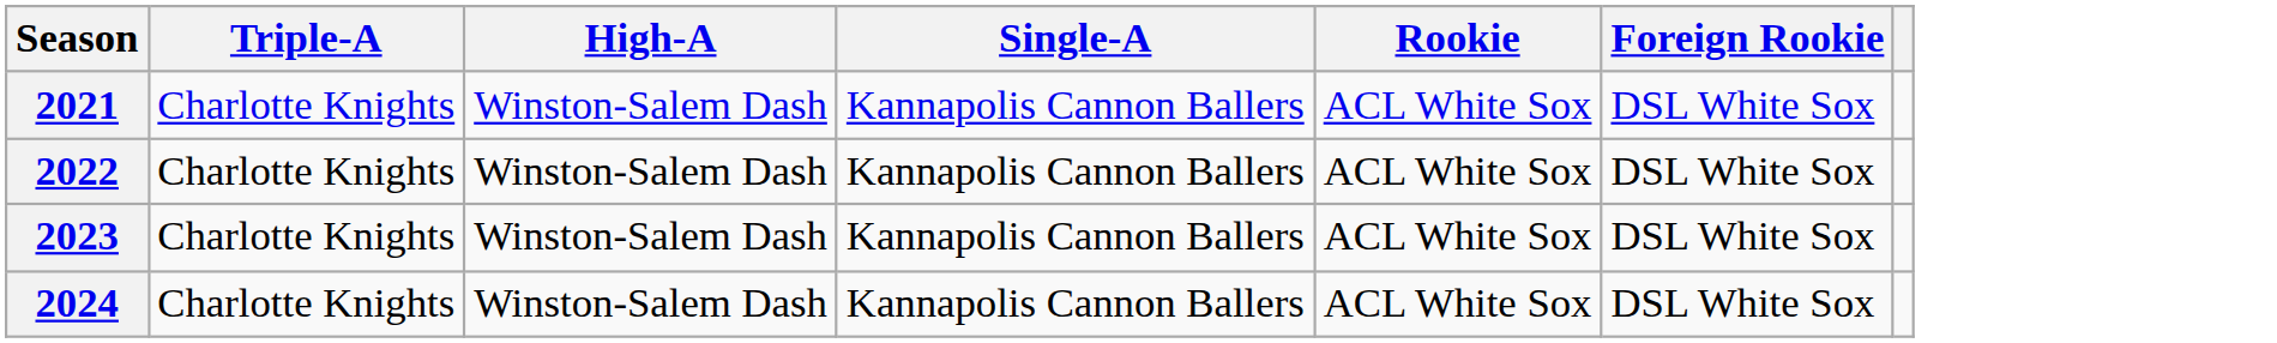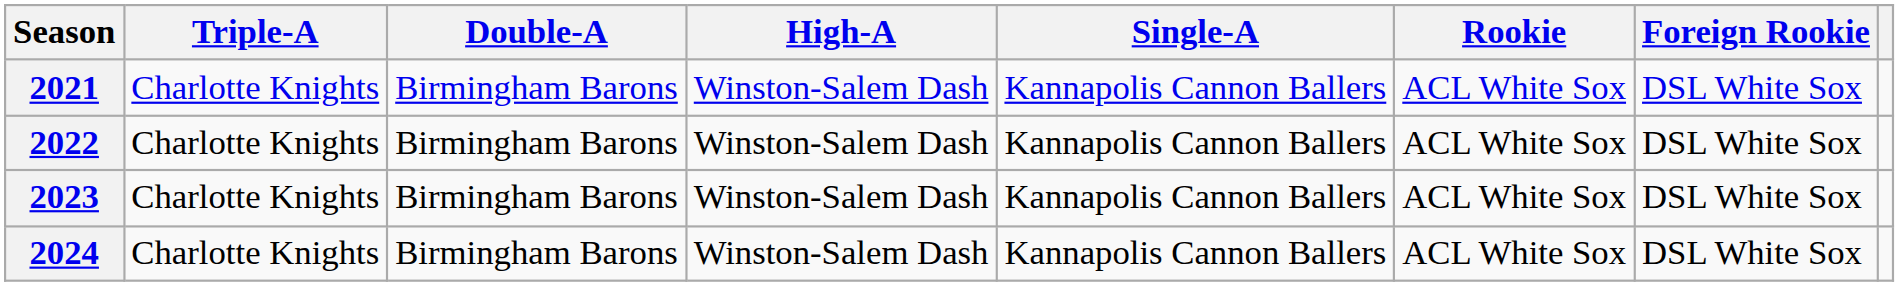+ column: Double-A | Birmingham Barons | Birmingham Barons | Birmingham Barons | Birmingham Barons
